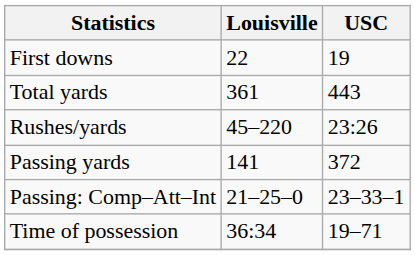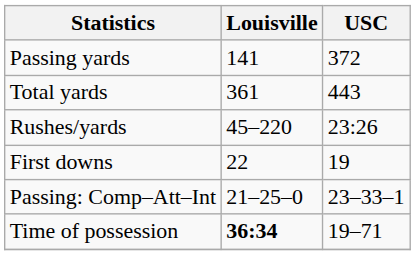rows swapped: First downs <-> Passing yards
Time of possession | Louisville: normal -> bold
